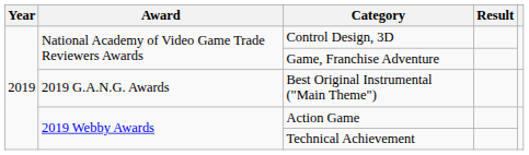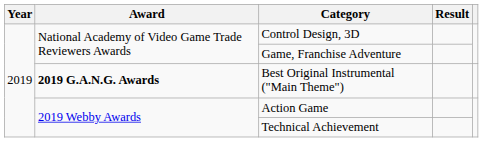Best Original Instrumental ("Main Theme") | Award: normal -> bold
